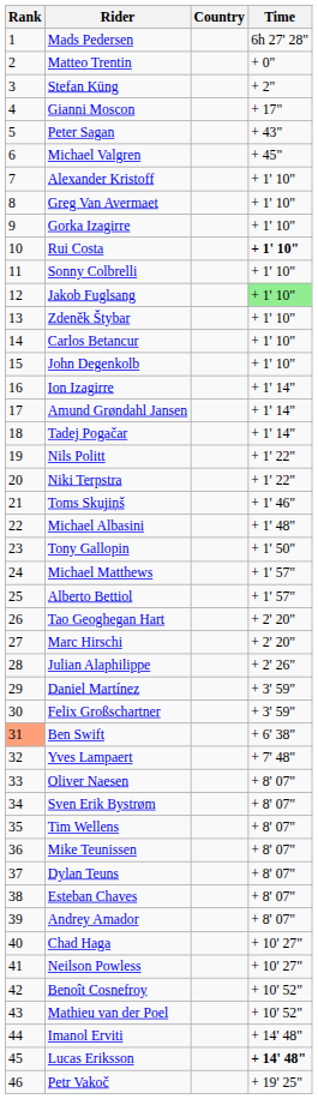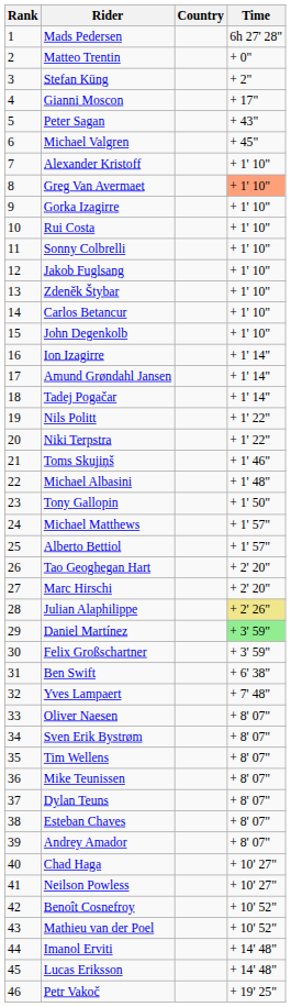Greg Van Avermaet | Time: no background -> lightsalmon background
Rui Costa | Time: bold -> normal
Jakob Fuglsang | Time: lightgreen background -> no background
Julian Alaphilippe | Time: no background -> khaki background
Daniel Martínez | Time: no background -> lightgreen background
Ben Swift | Rank: lightsalmon background -> no background
Lucas Eriksson | Time: bold -> normal
